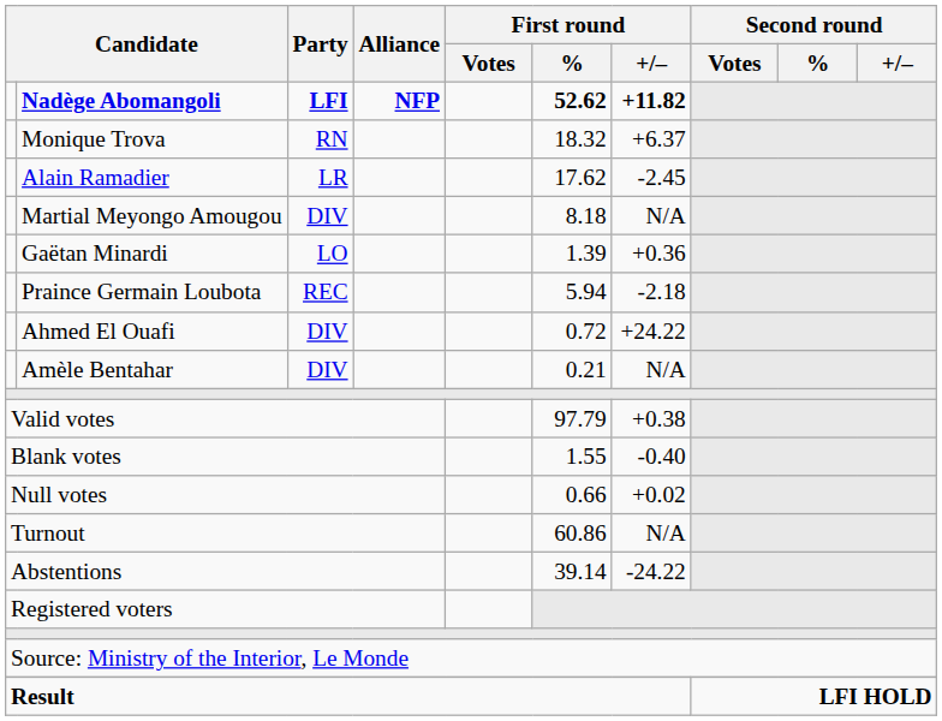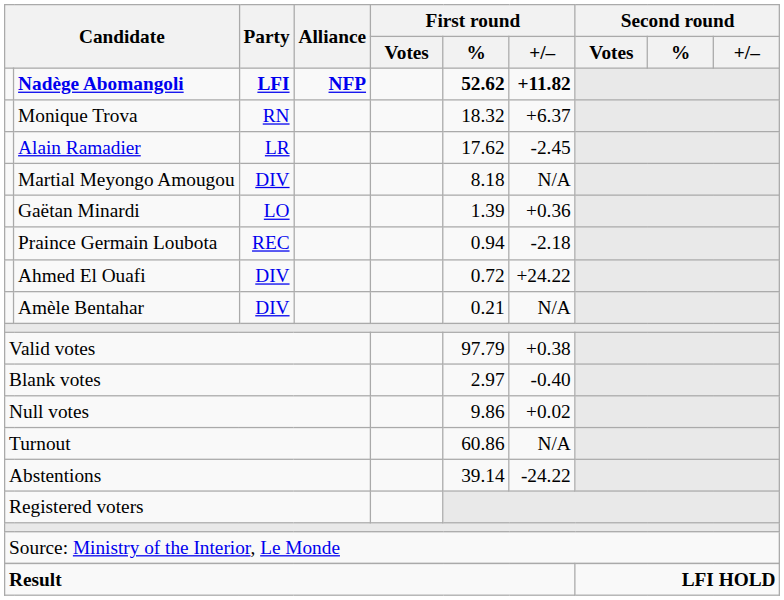Praince Germain Loubota | First round / %: 5.94 -> 0.94
Blank votes | First round / %: 1.55 -> 2.97
Null votes | First round / %: 0.66 -> 9.86
